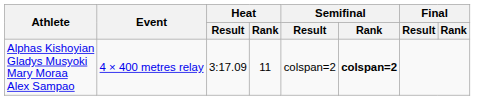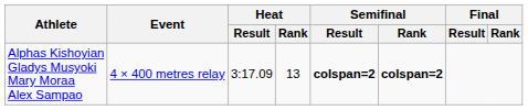Alphas Kishoyian Gladys Musyoki Mary Moraa Alex Sampao | Heat / Rank: 11 -> 13
Alphas Kishoyian Gladys Musyoki Mary Moraa Alex Sampao | Semifinal / Result: normal -> bold
